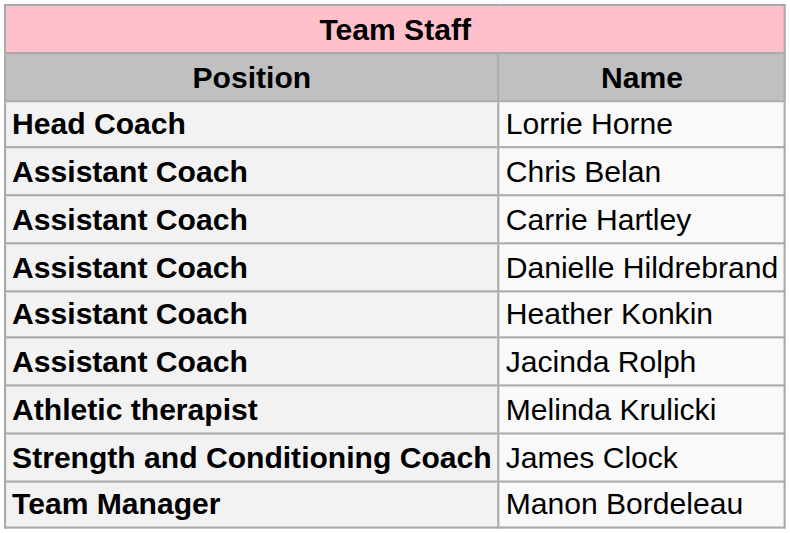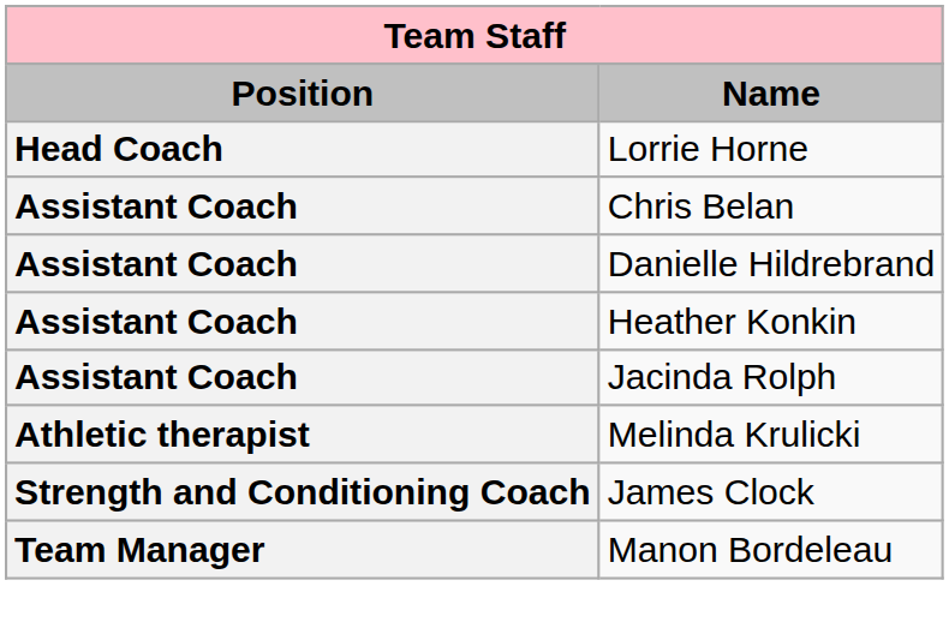- row: Assistant Coach | Carrie Hartley
